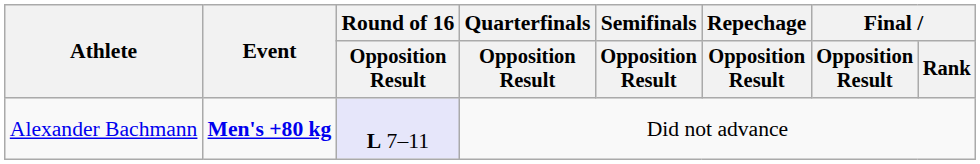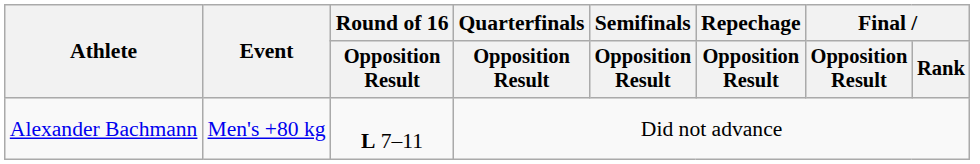Alexander Bachmann | Event: bold -> normal
Alexander Bachmann | Round of 16 / Opposition Result: lavender background -> no background
